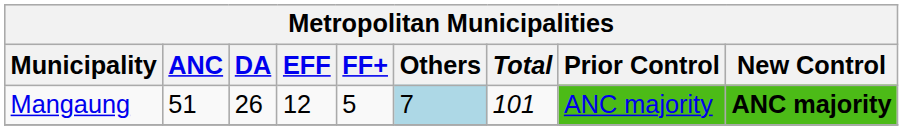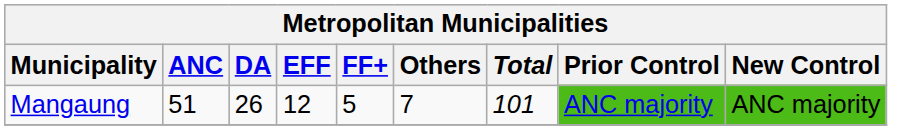Mangaung | Others: lightblue background -> no background
Mangaung | New Control: bold -> normal
